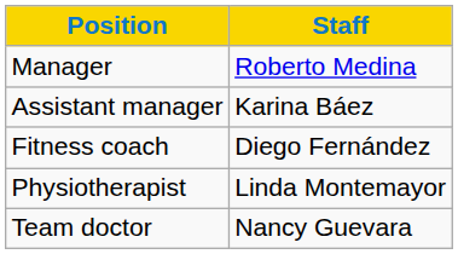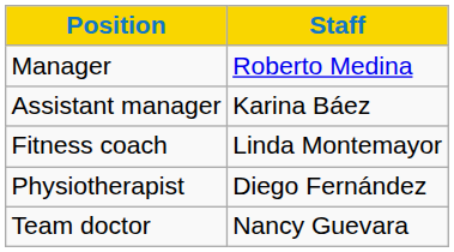Fitness coach | Staff: Diego Fernández -> Linda Montemayor
Physiotherapist | Staff: Linda Montemayor -> Diego Fernández
